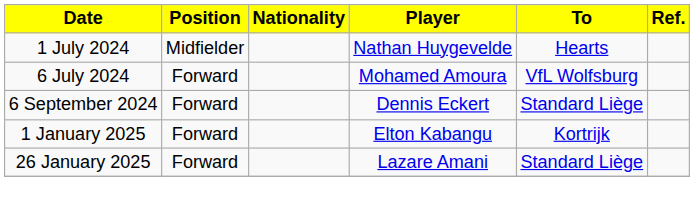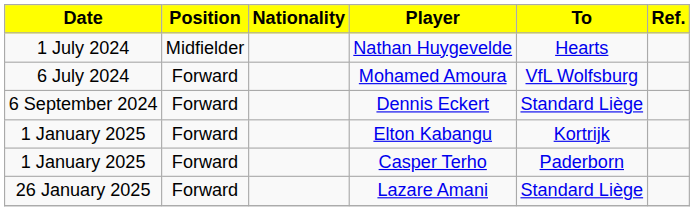+ row: 1 January 2025 | Forward | Casper Terho | Paderborn
